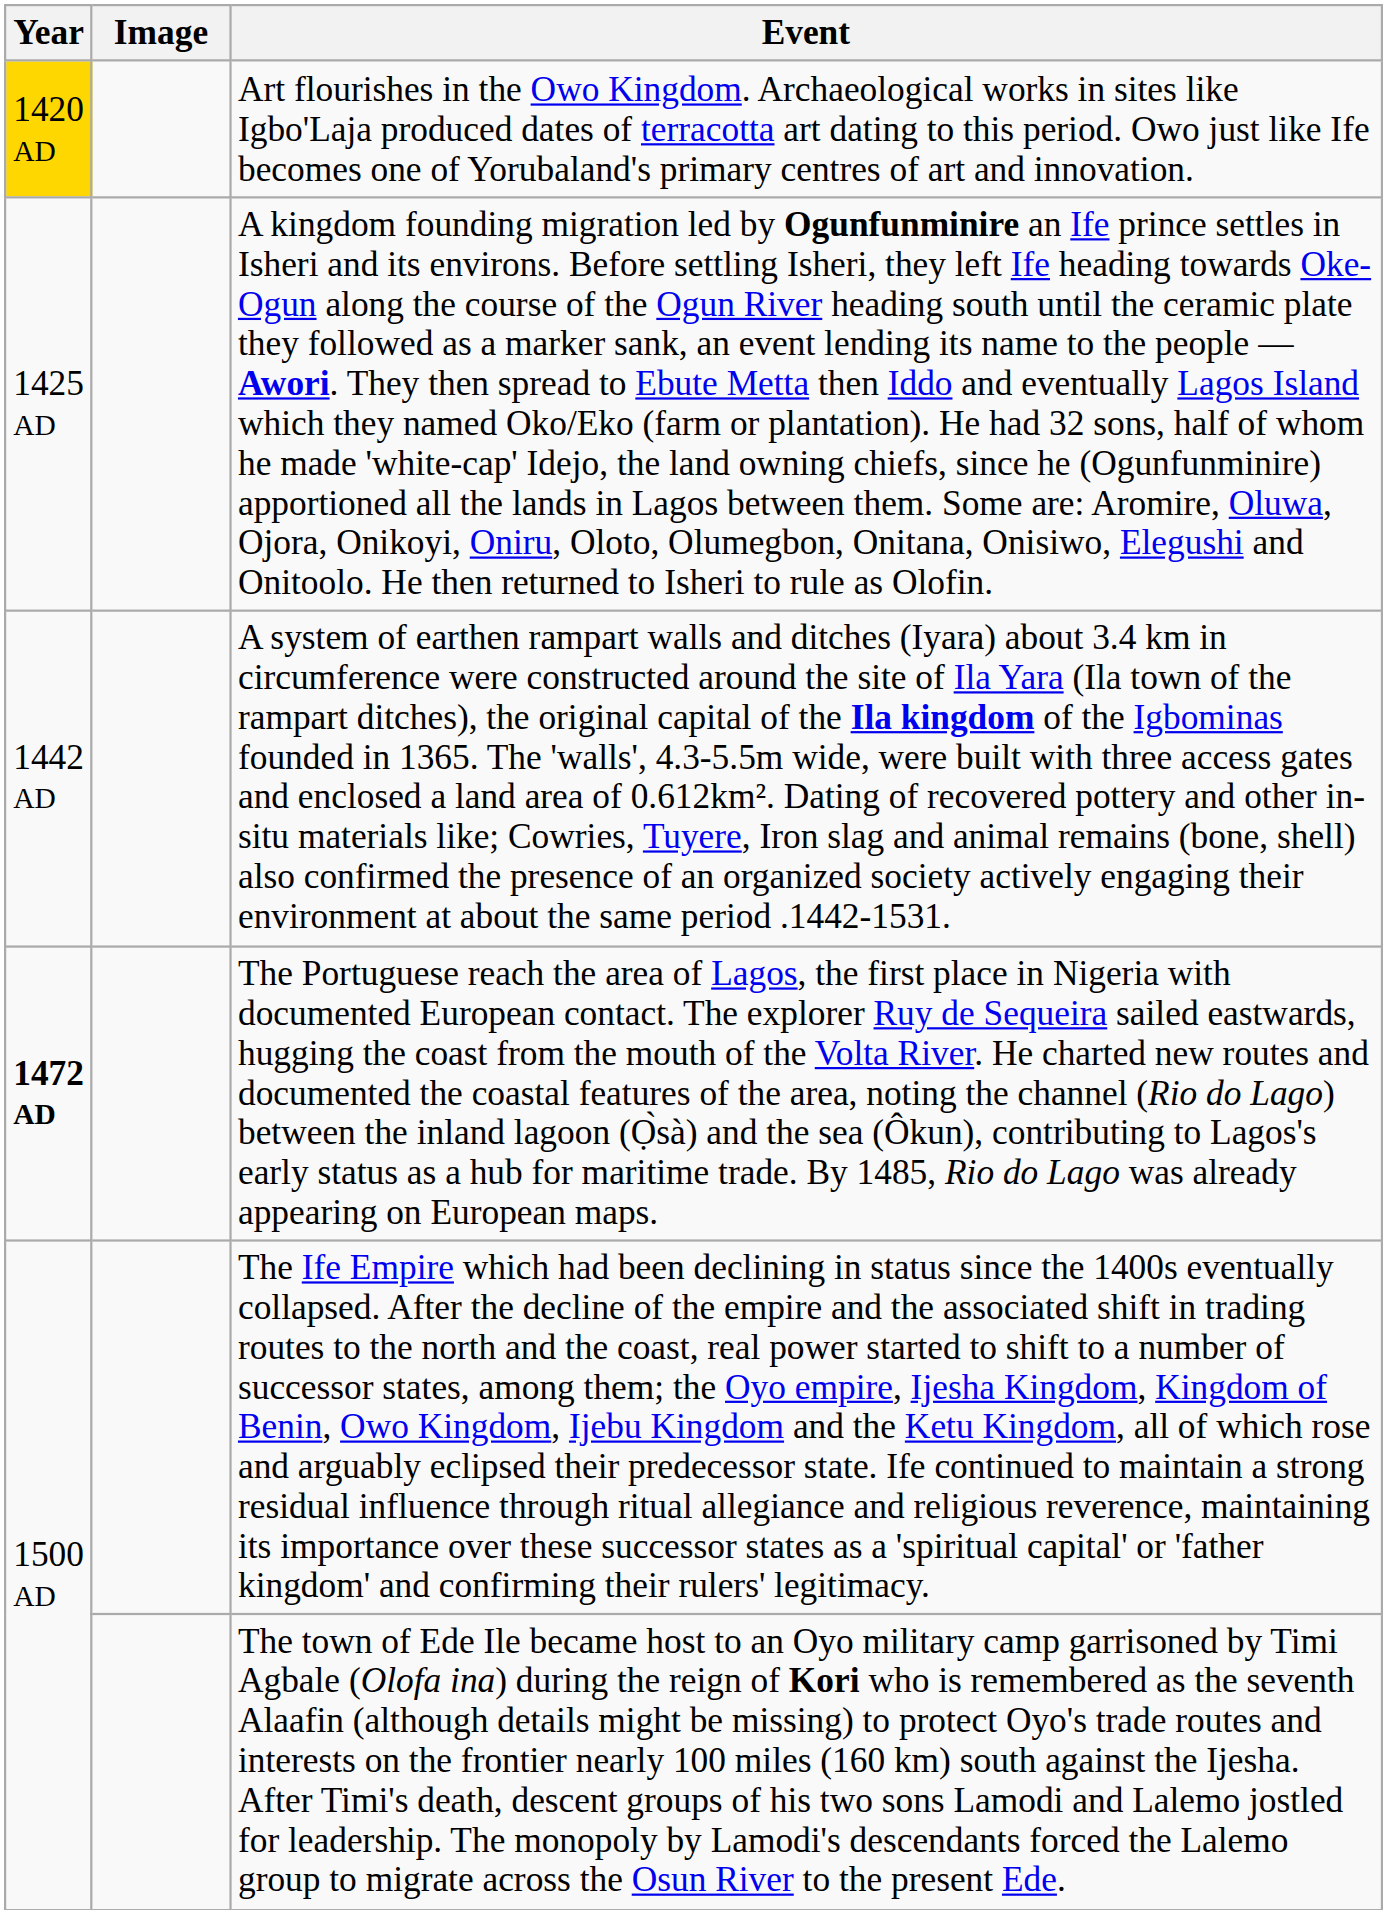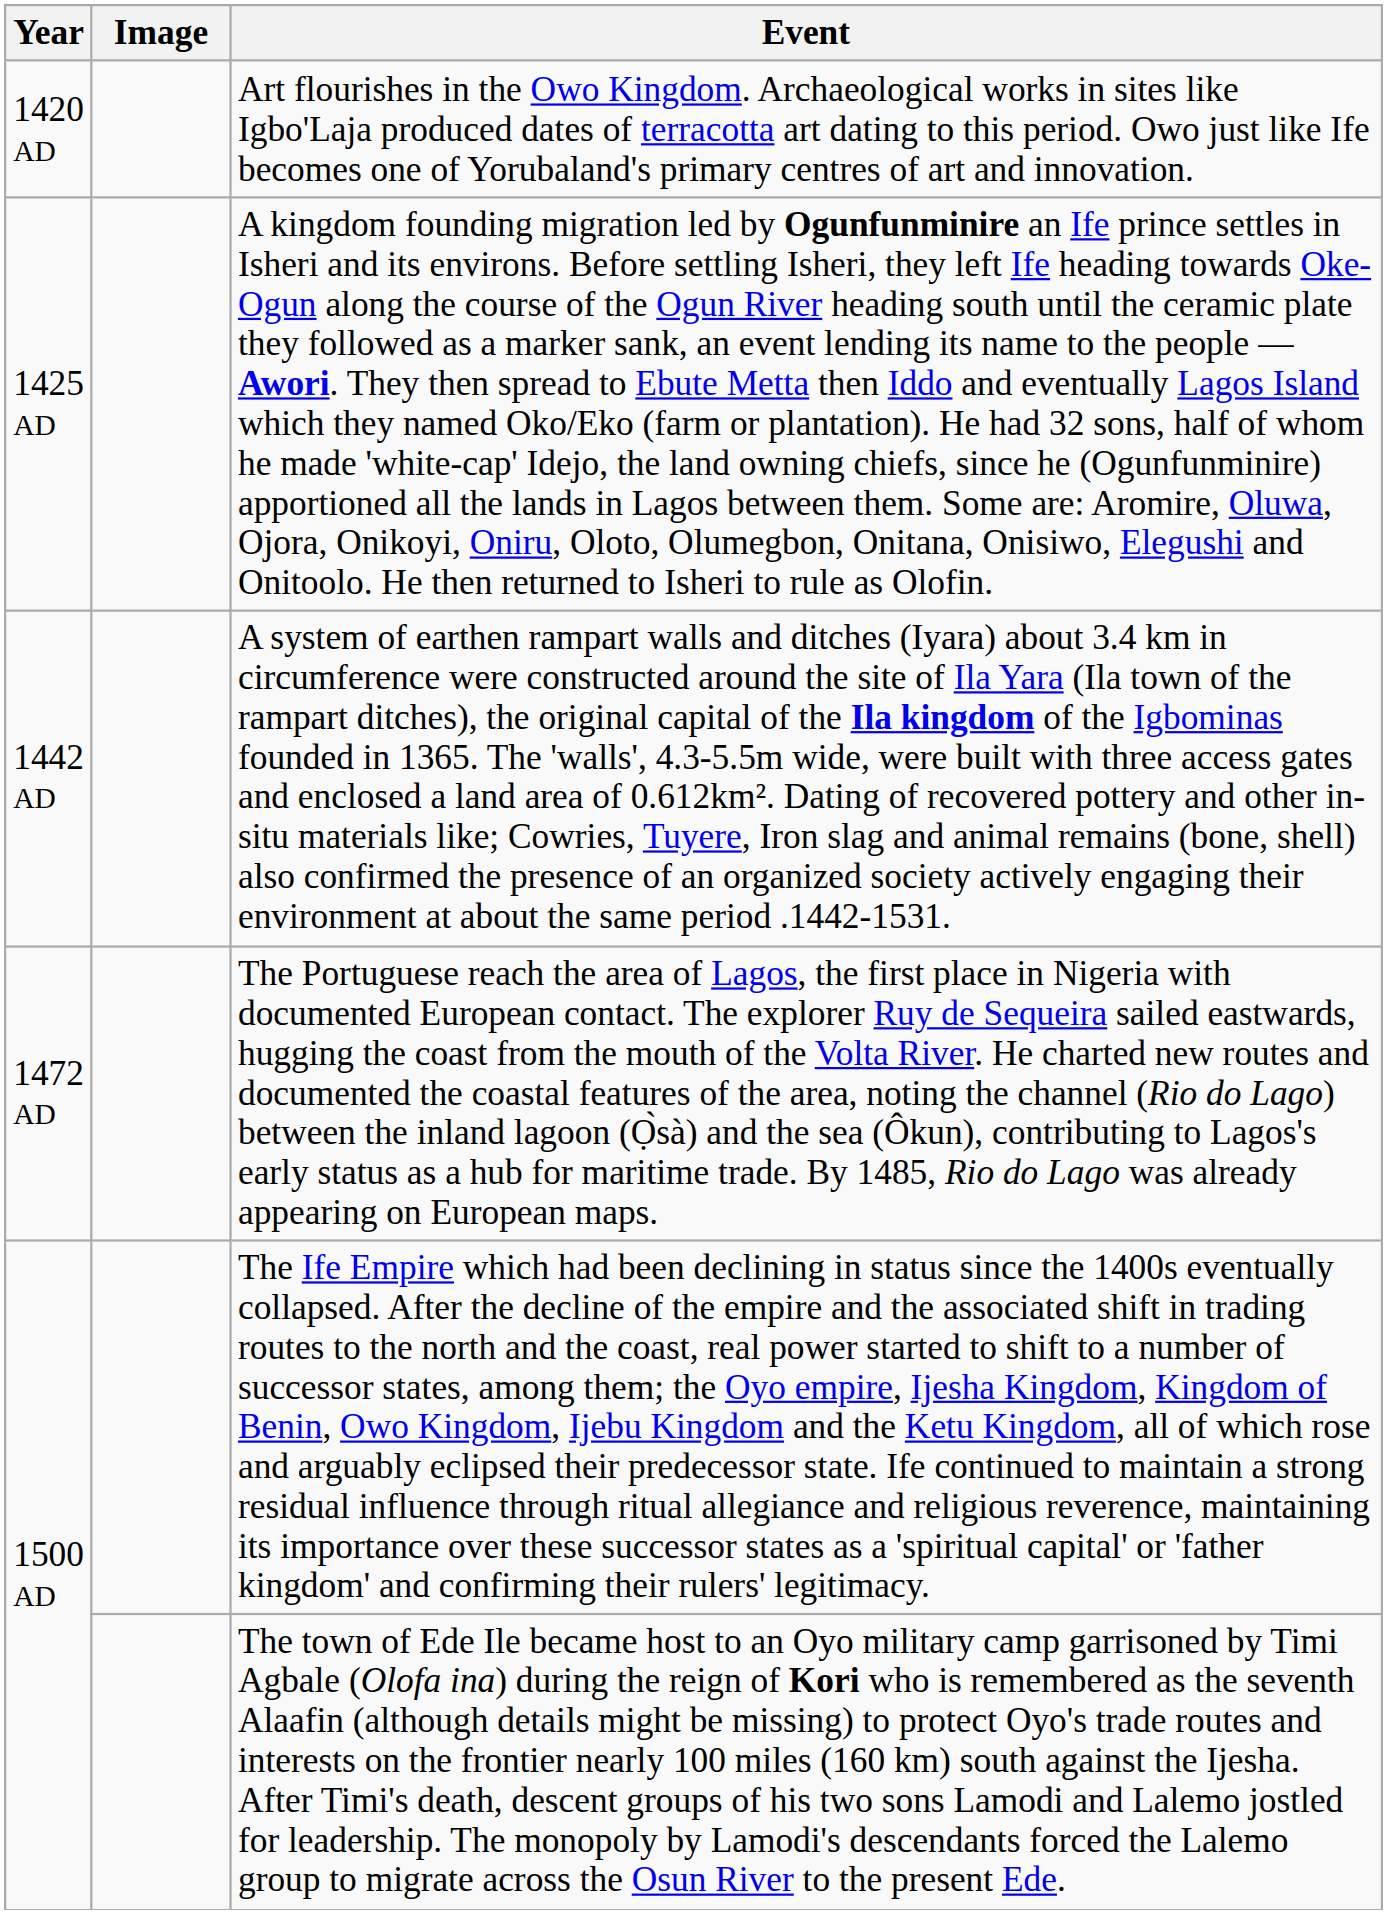row 2 | Year: gold background -> no background
row 5 | Year: bold -> normal
